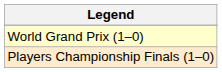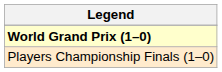row 2 | column 1: normal -> bold
